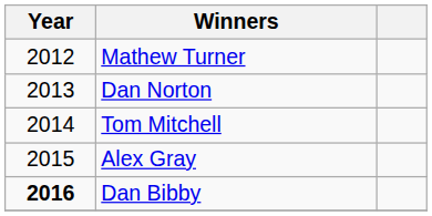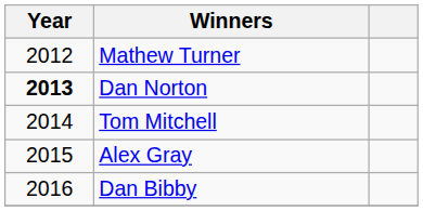Dan Norton | Year: normal -> bold
Dan Bibby | Year: bold -> normal
